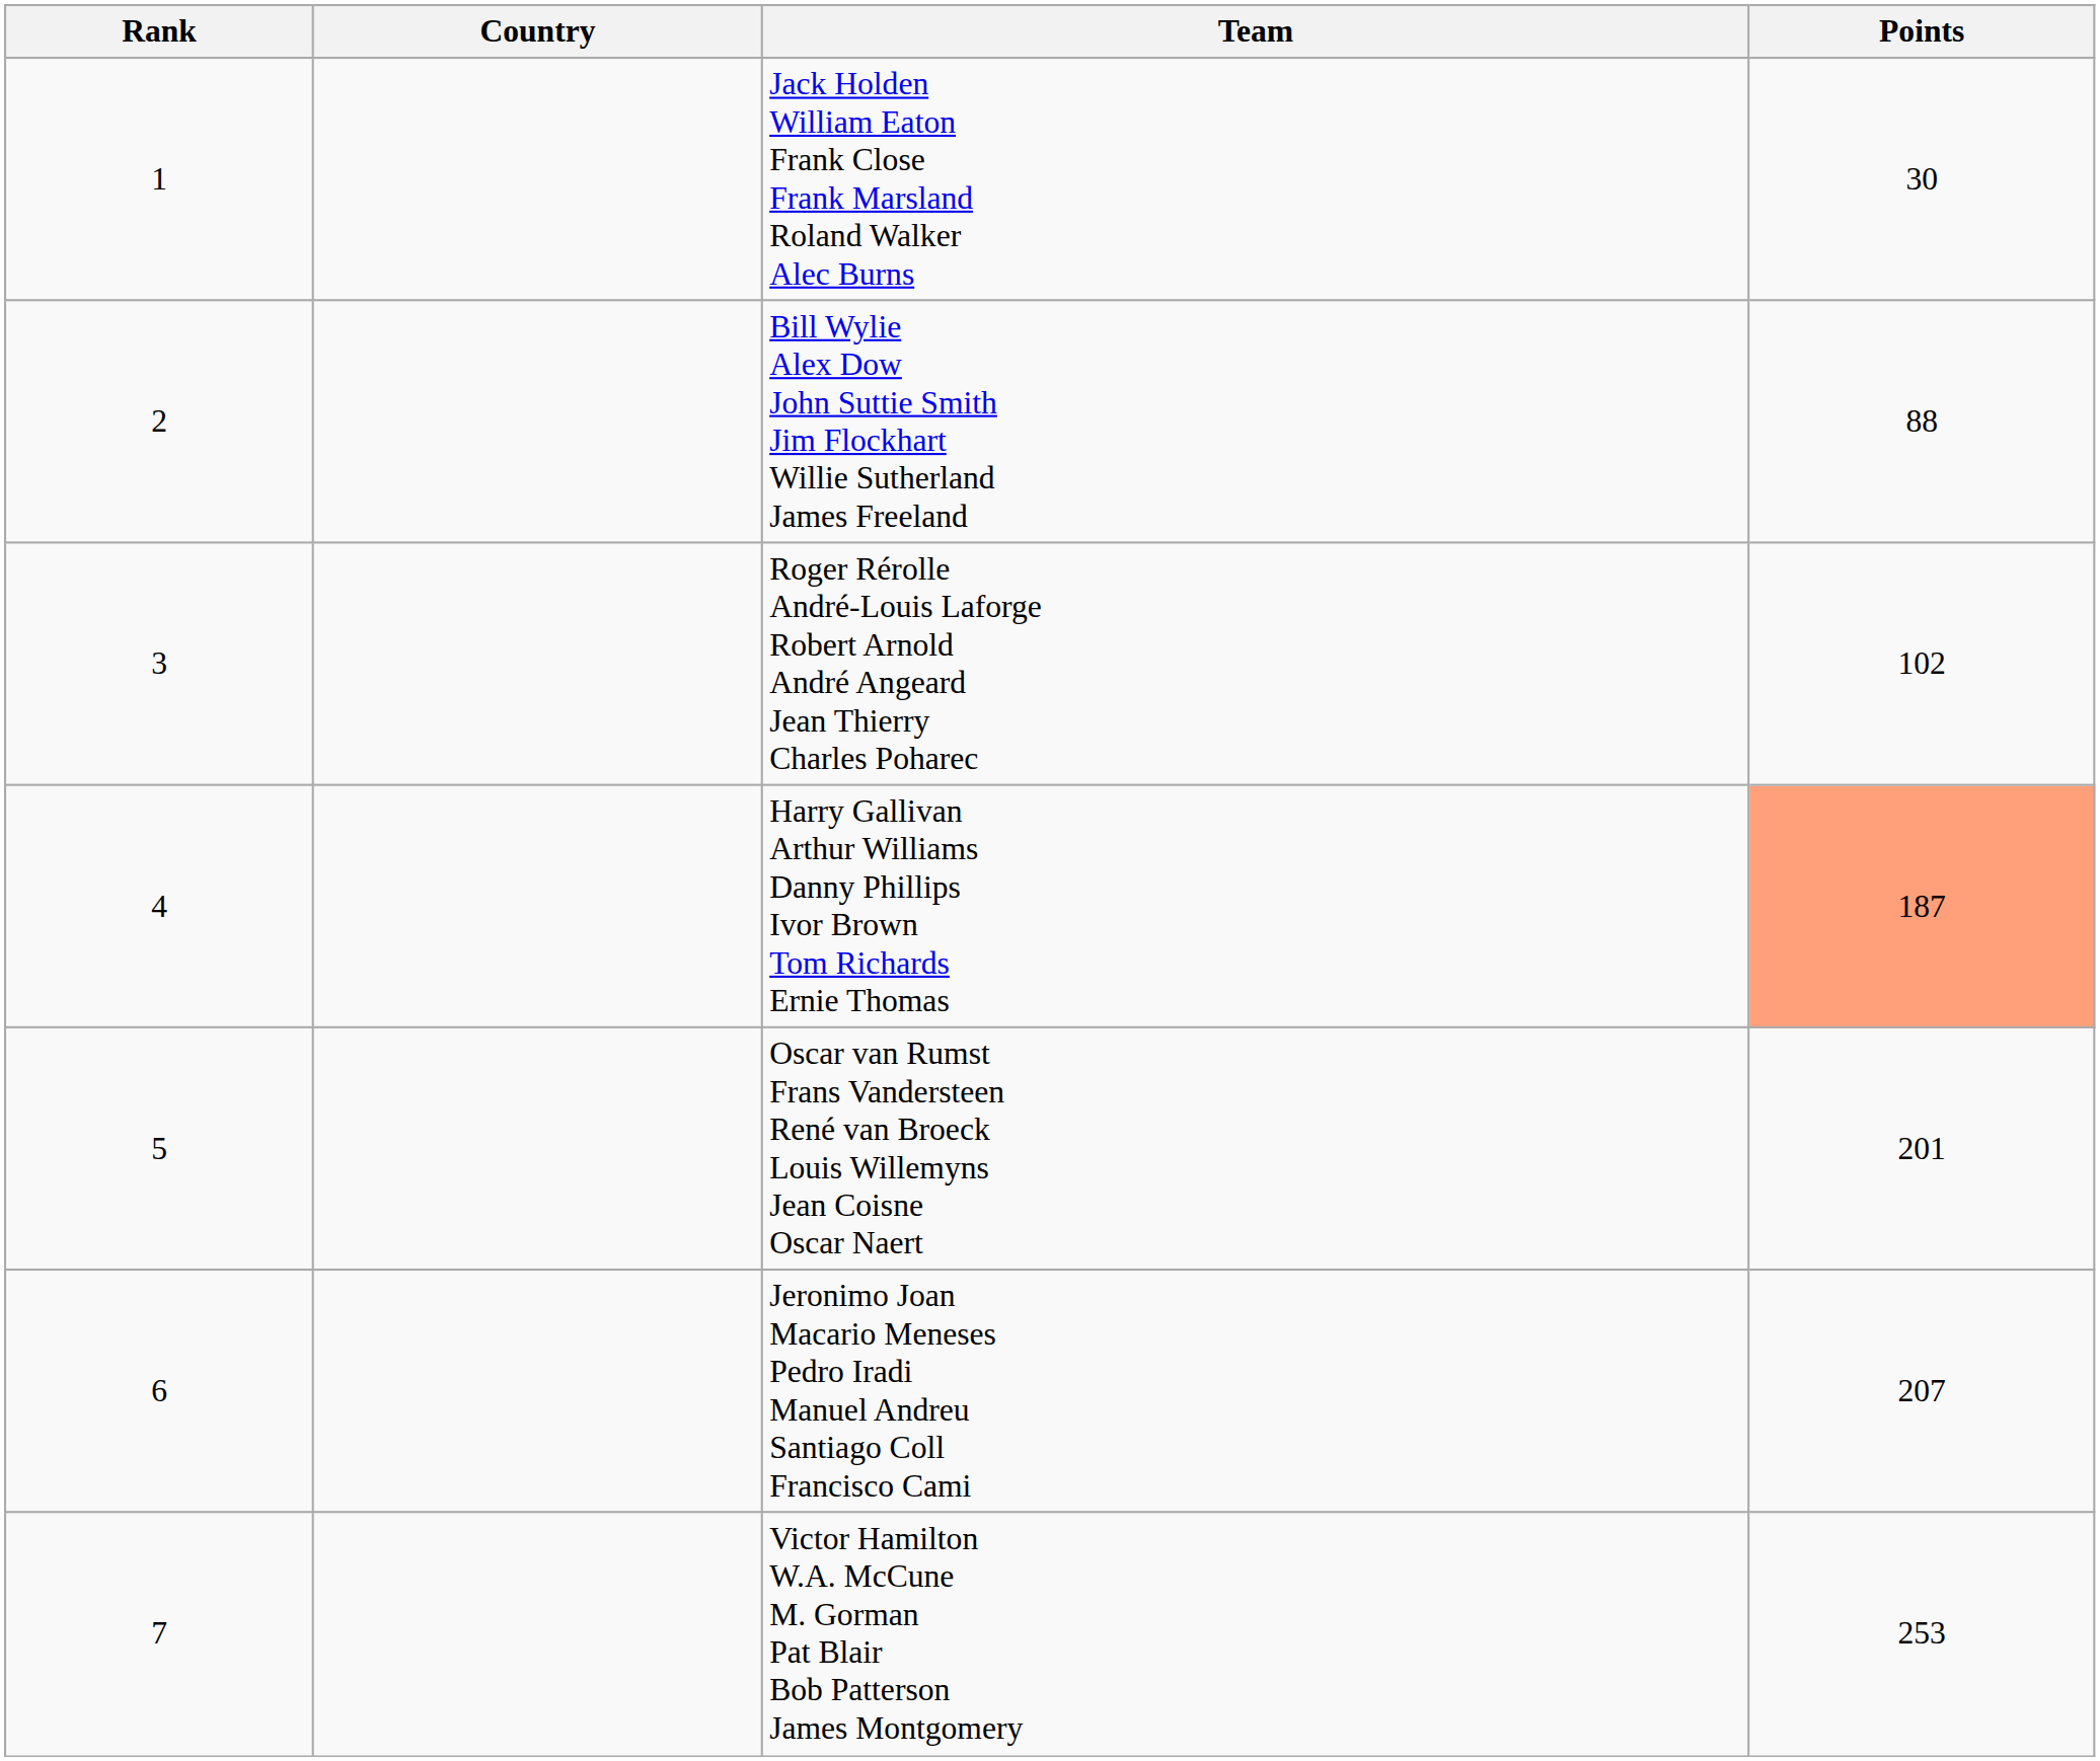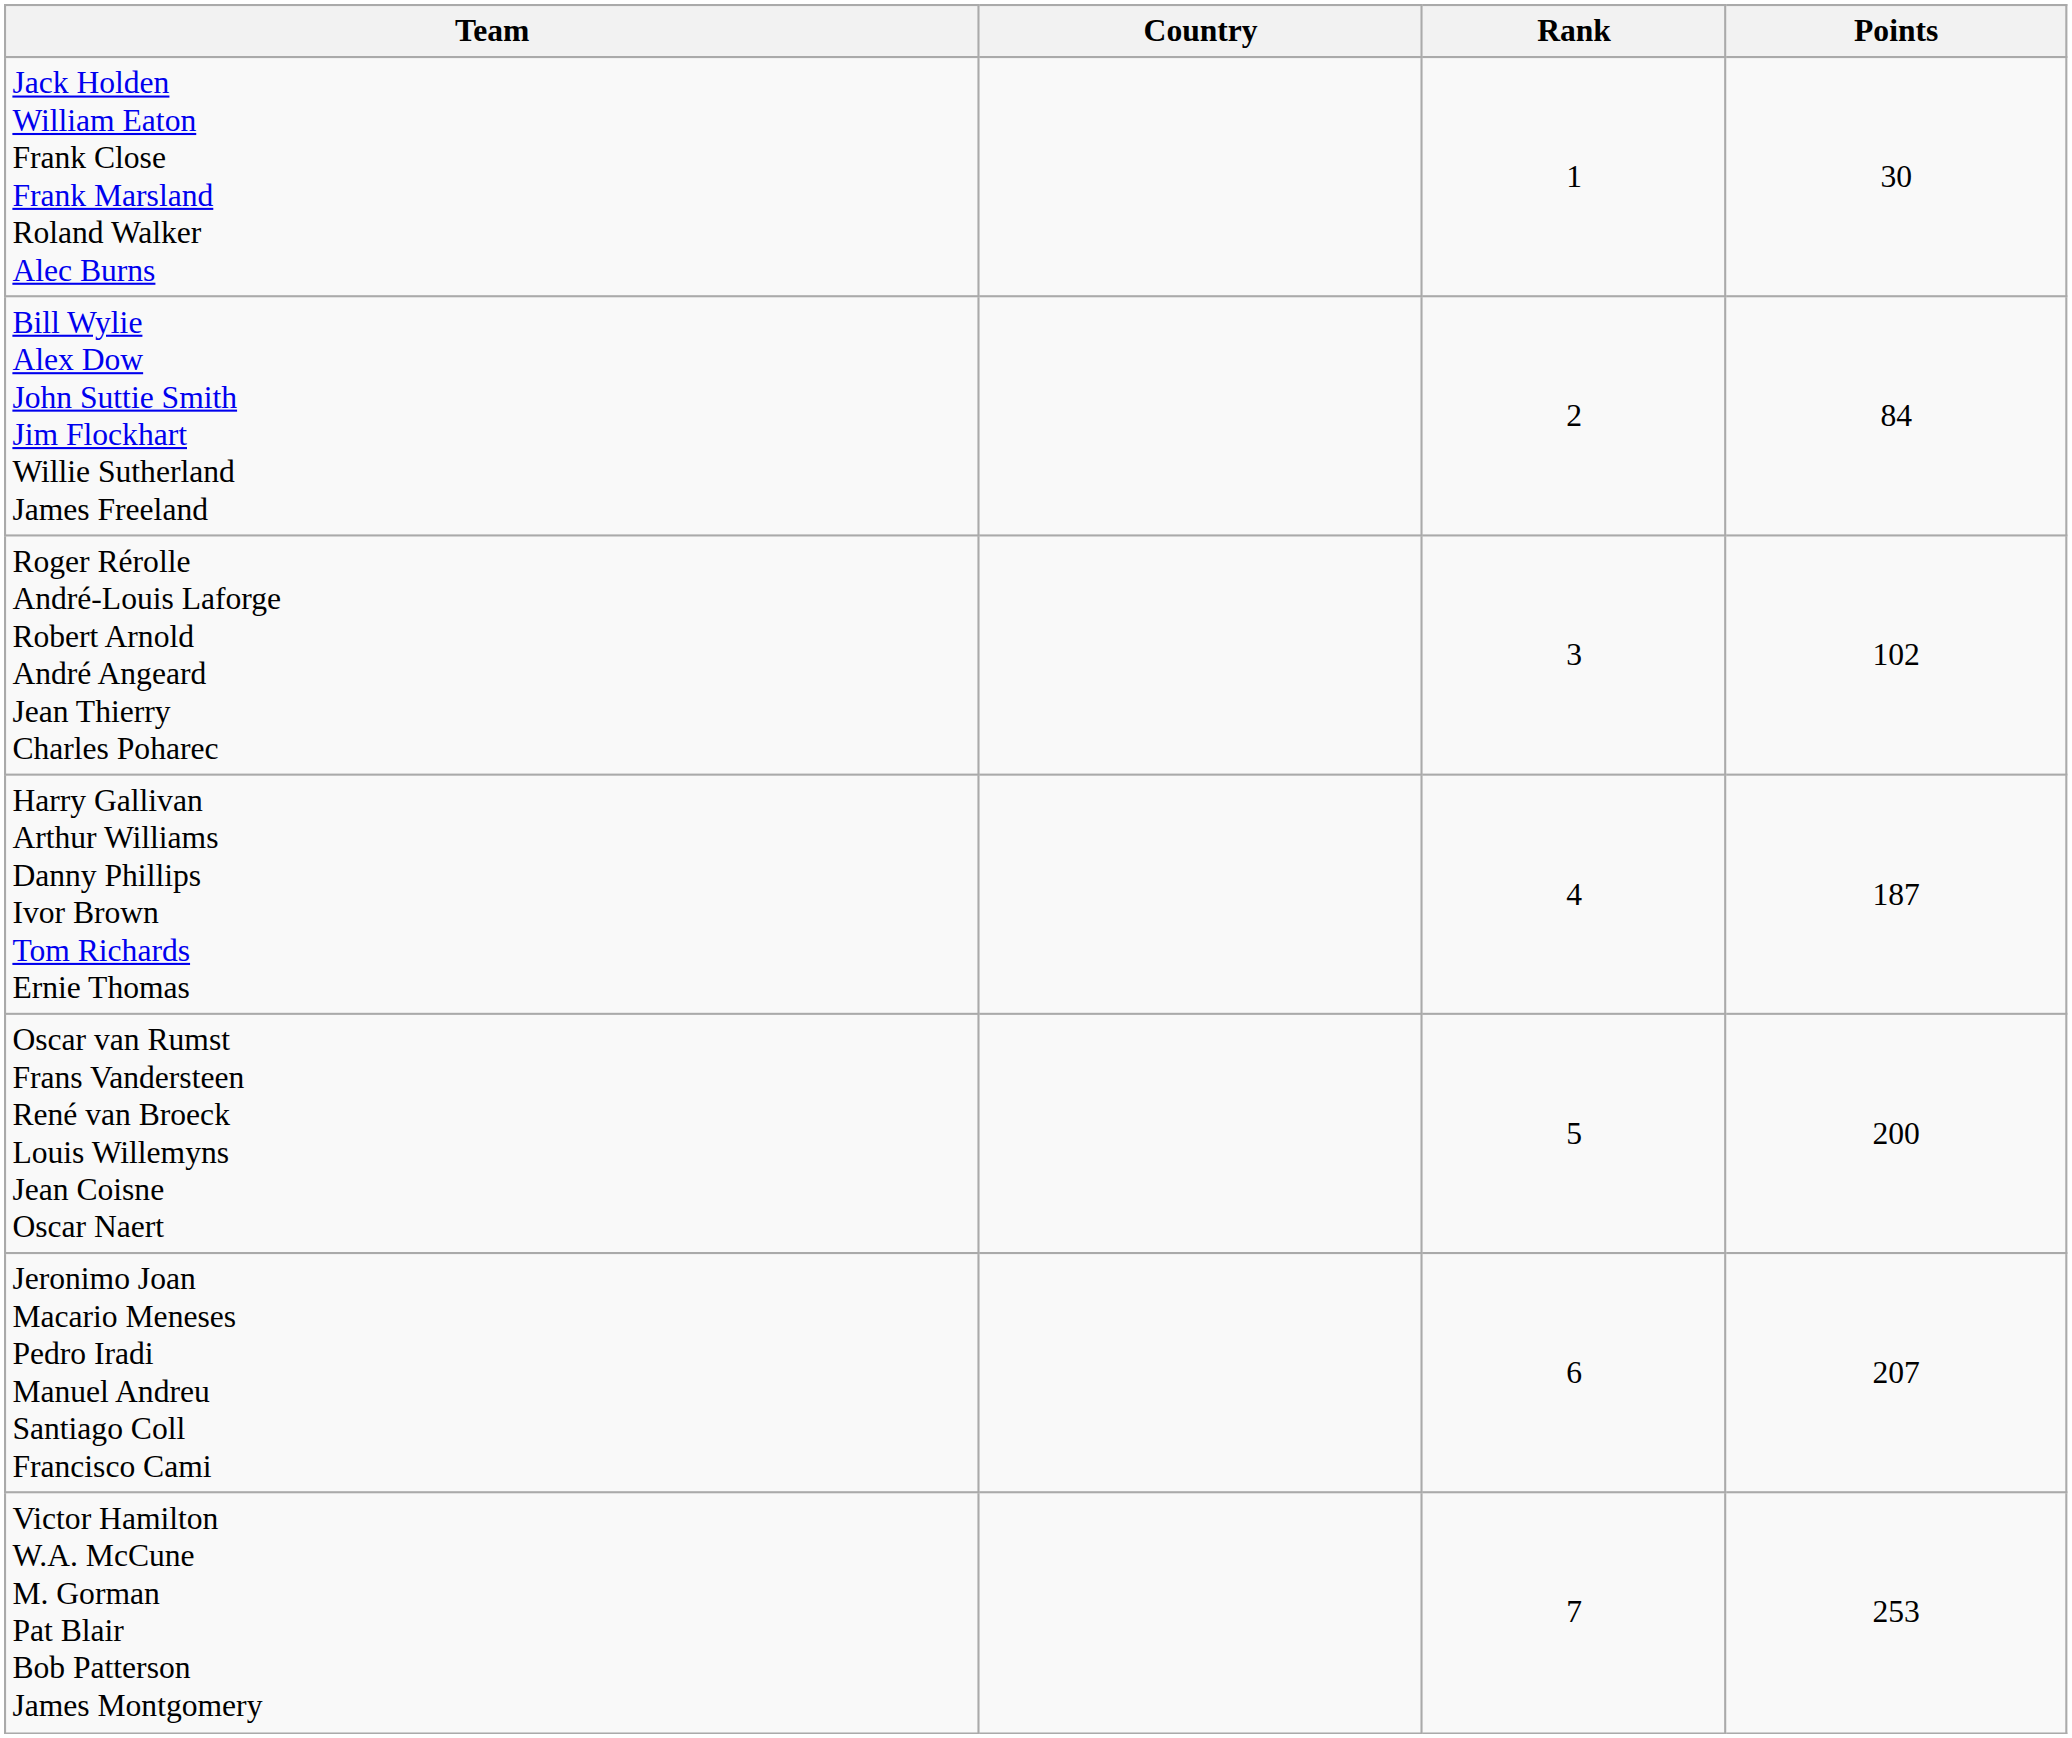columns swapped: Rank <-> Team
row 3 | Points: 88 -> 84
row 5 | Points: lightsalmon background -> no background
row 6 | Points: 201 -> 200
